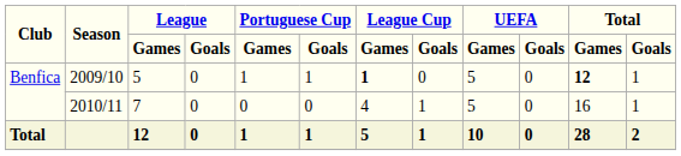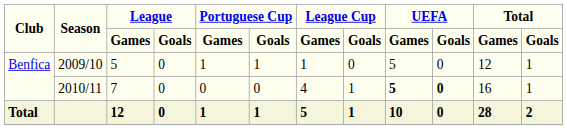2009/10 | League Cup / Games: bold -> normal
2009/10 | Total / Games: bold -> normal
2010/11 | UEFA / Games: normal -> bold
2010/11 | UEFA / Goals: normal -> bold
